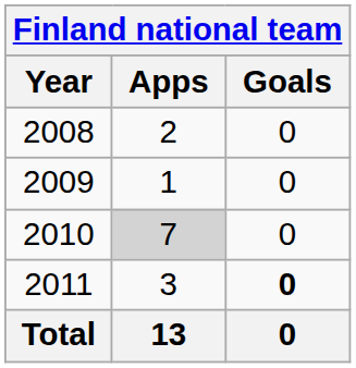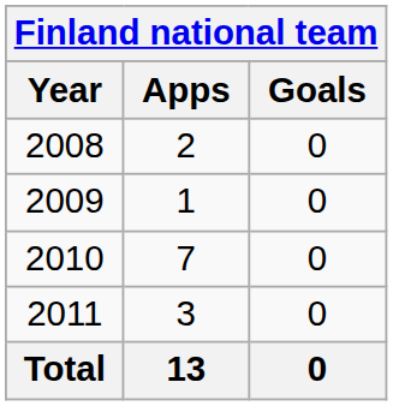2010 | Apps: lightgrey background -> no background
2011 | Goals: bold -> normal
